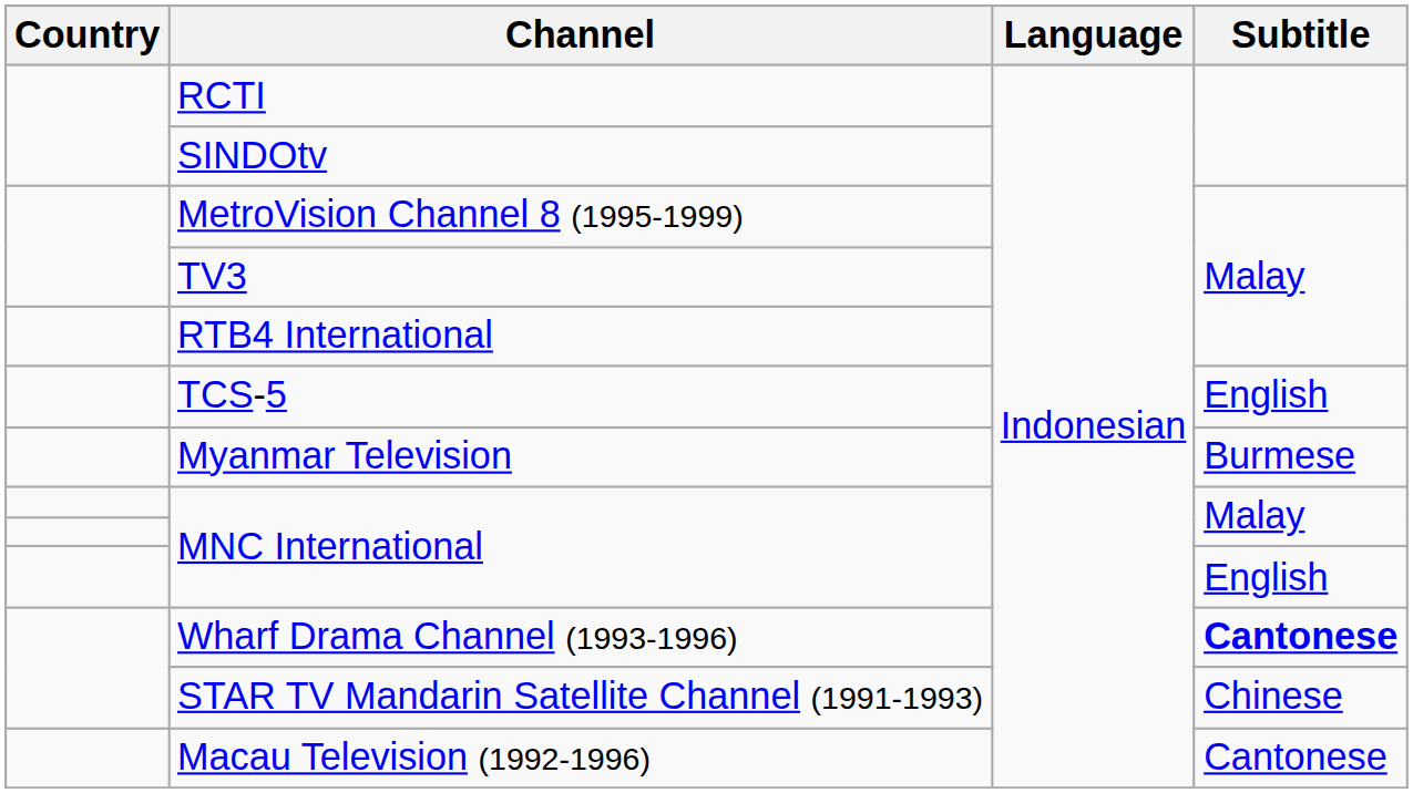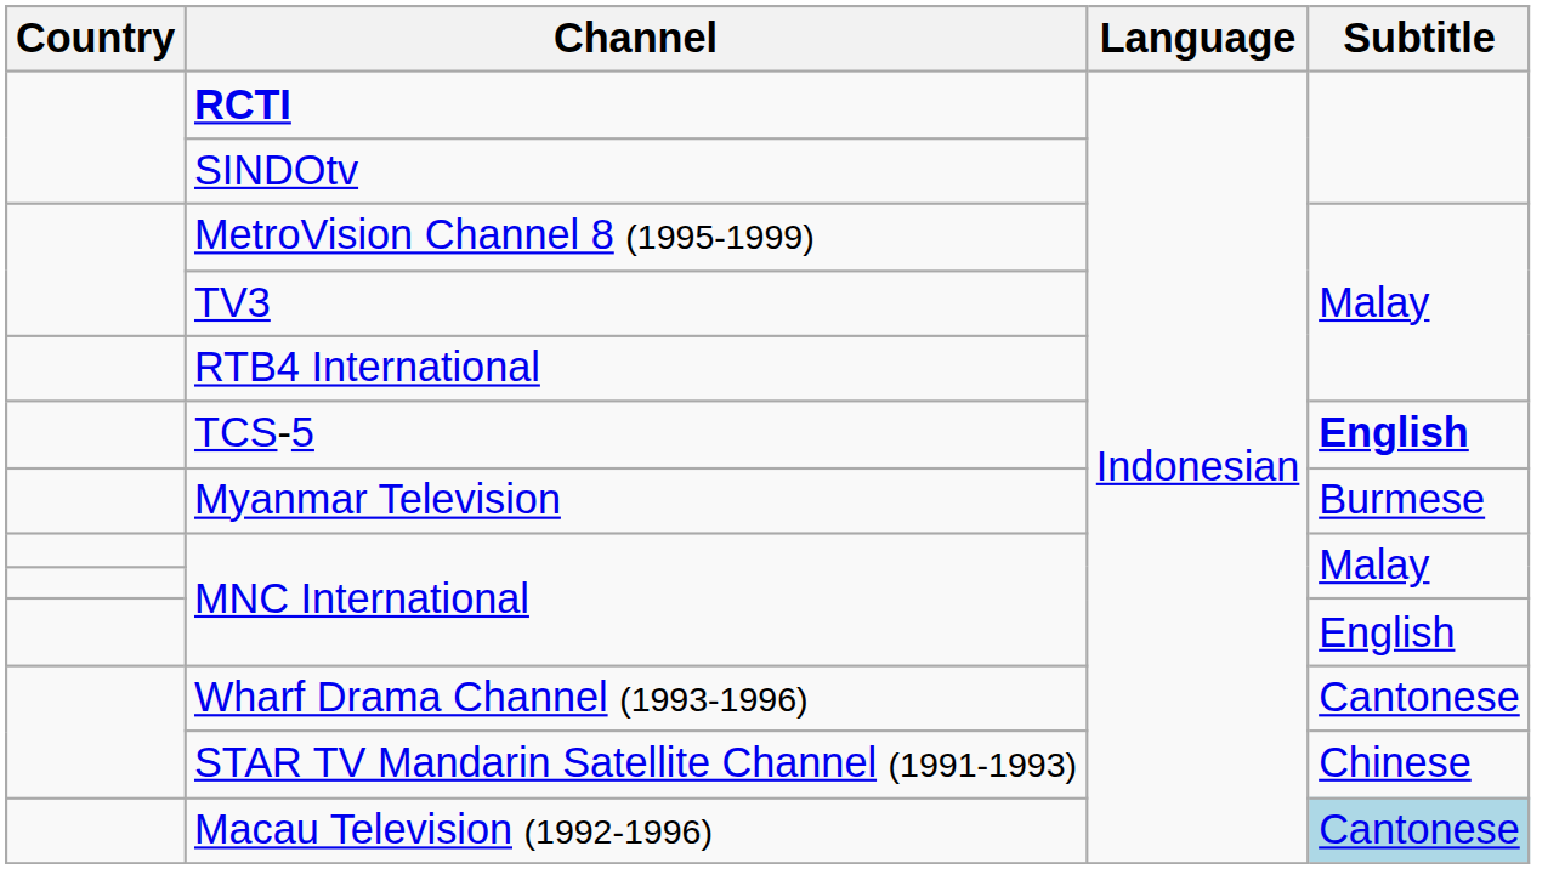RCTI | Channel: normal -> bold
TCS-5 | Subtitle: normal -> bold
Wharf Drama Channel (1993-1996) | Subtitle: bold -> normal
Macau Television (1992-1996) | Subtitle: no background -> lightblue background
